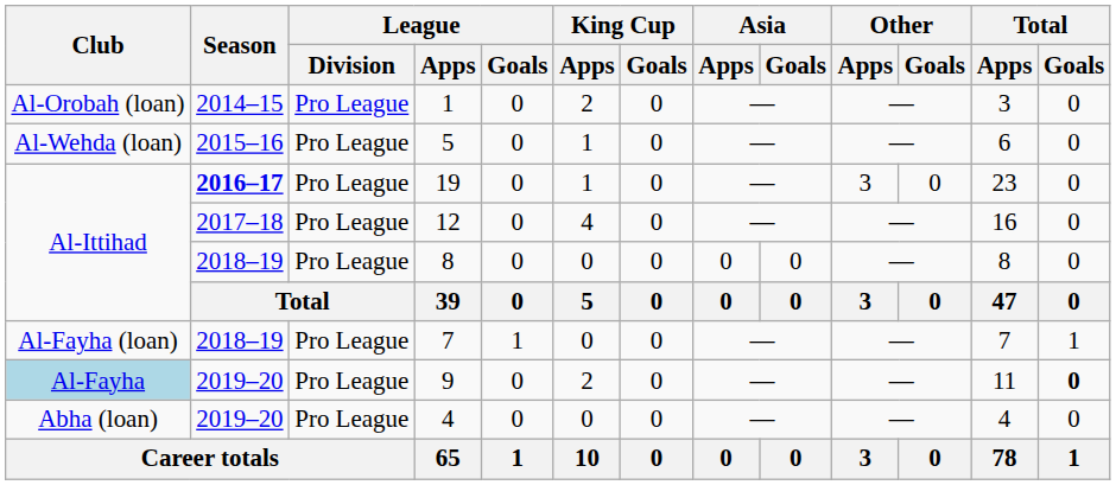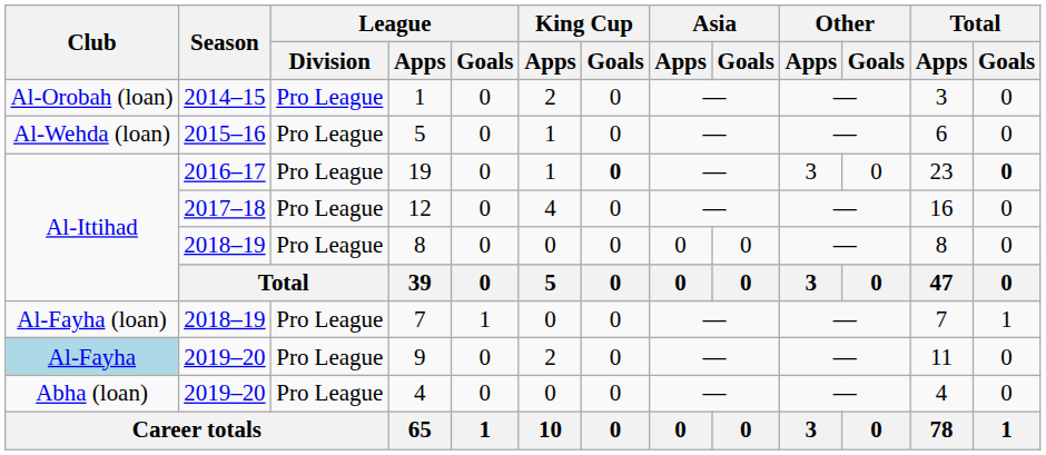19 | Season: bold -> normal
19 | King Cup / Goals: normal -> bold
19 | Total / Goals: normal -> bold
9 | Total / Goals: bold -> normal
